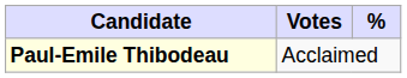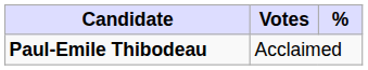Paul-Emile Thibodeau | Candidate: lightyellow background -> no background
